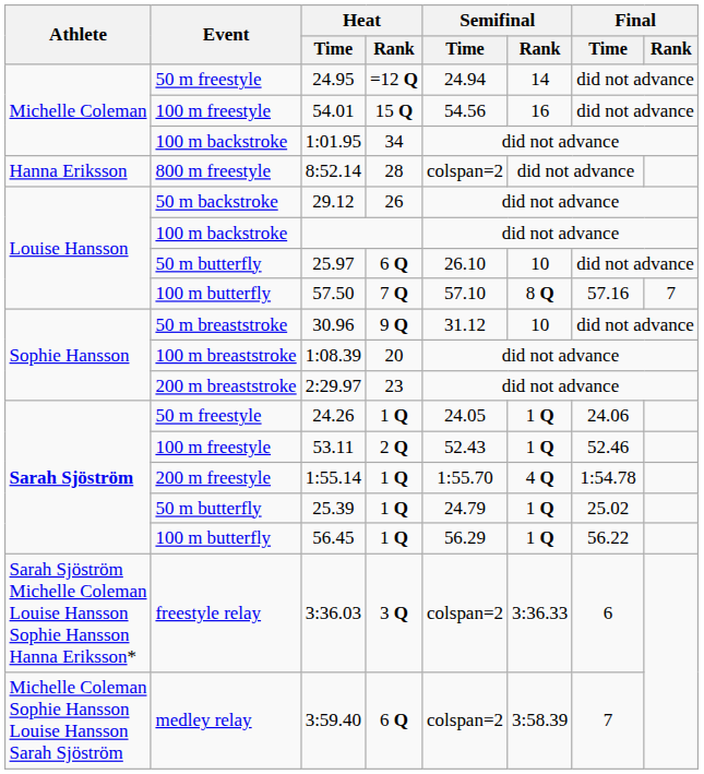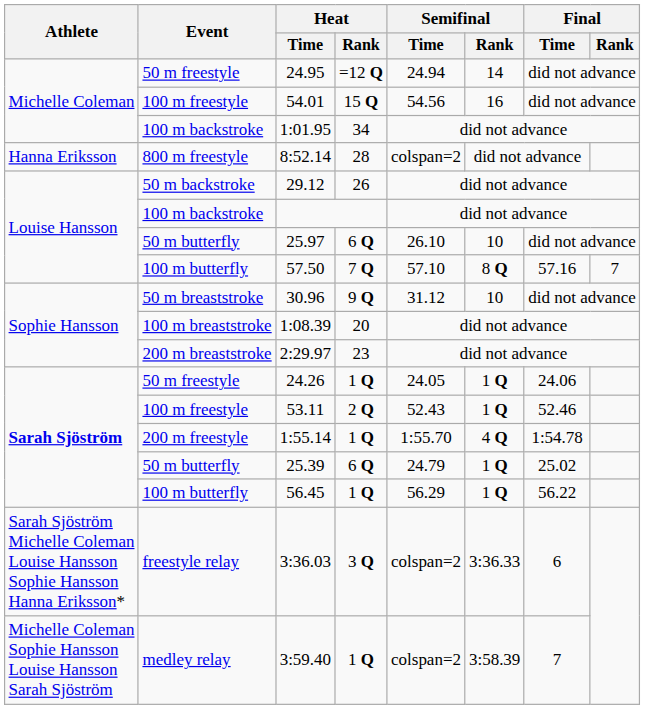25.39 | Heat / Rank: 1 Q -> 6 Q
3:59.40 | Heat / Rank: 6 Q -> 1 Q
